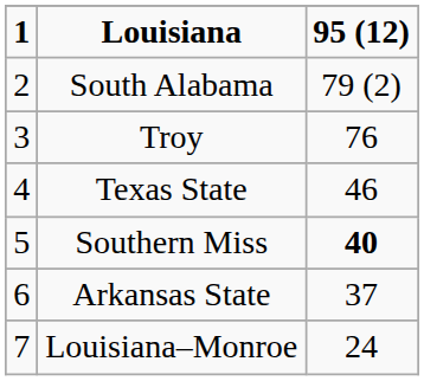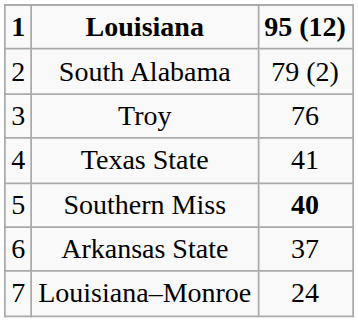Texas State | 95 (12): 46 -> 41
